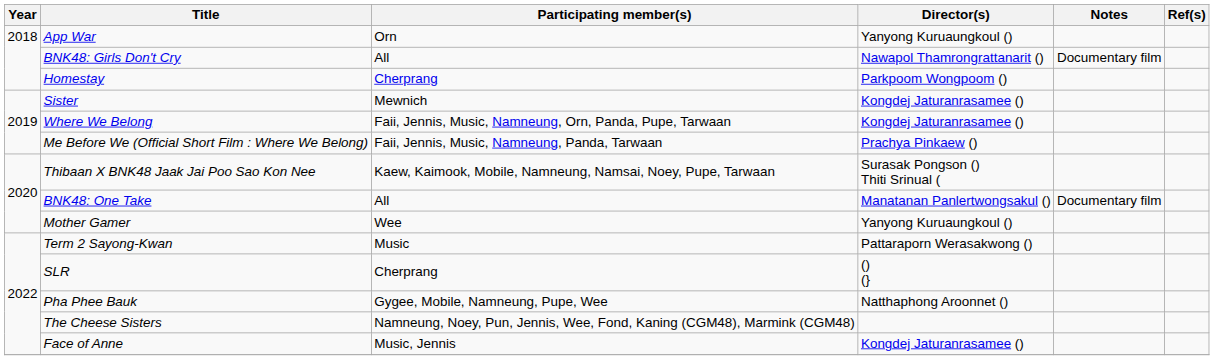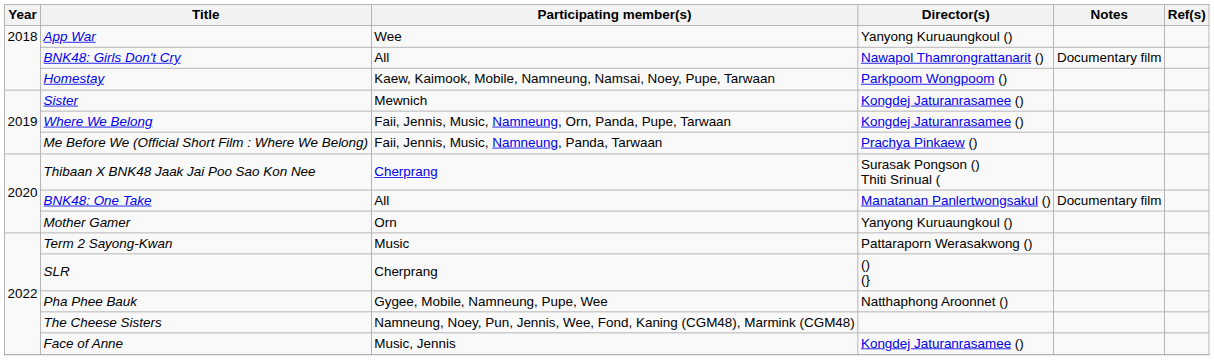App War | Participating member(s): Orn -> Wee
Homestay | Participating member(s): Cherprang -> Kaew, Kaimook, Mobile, Namneung, Namsai, Noey, Pupe, Tarwaan
Thibaan X BNK48 Jaak Jai Poo Sao Kon Nee | Participating member(s): Kaew, Kaimook, Mobile, Namneung, Namsai, Noey, Pupe, Tarwaan -> Cherprang
Mother Gamer | Participating member(s): Wee -> Orn
